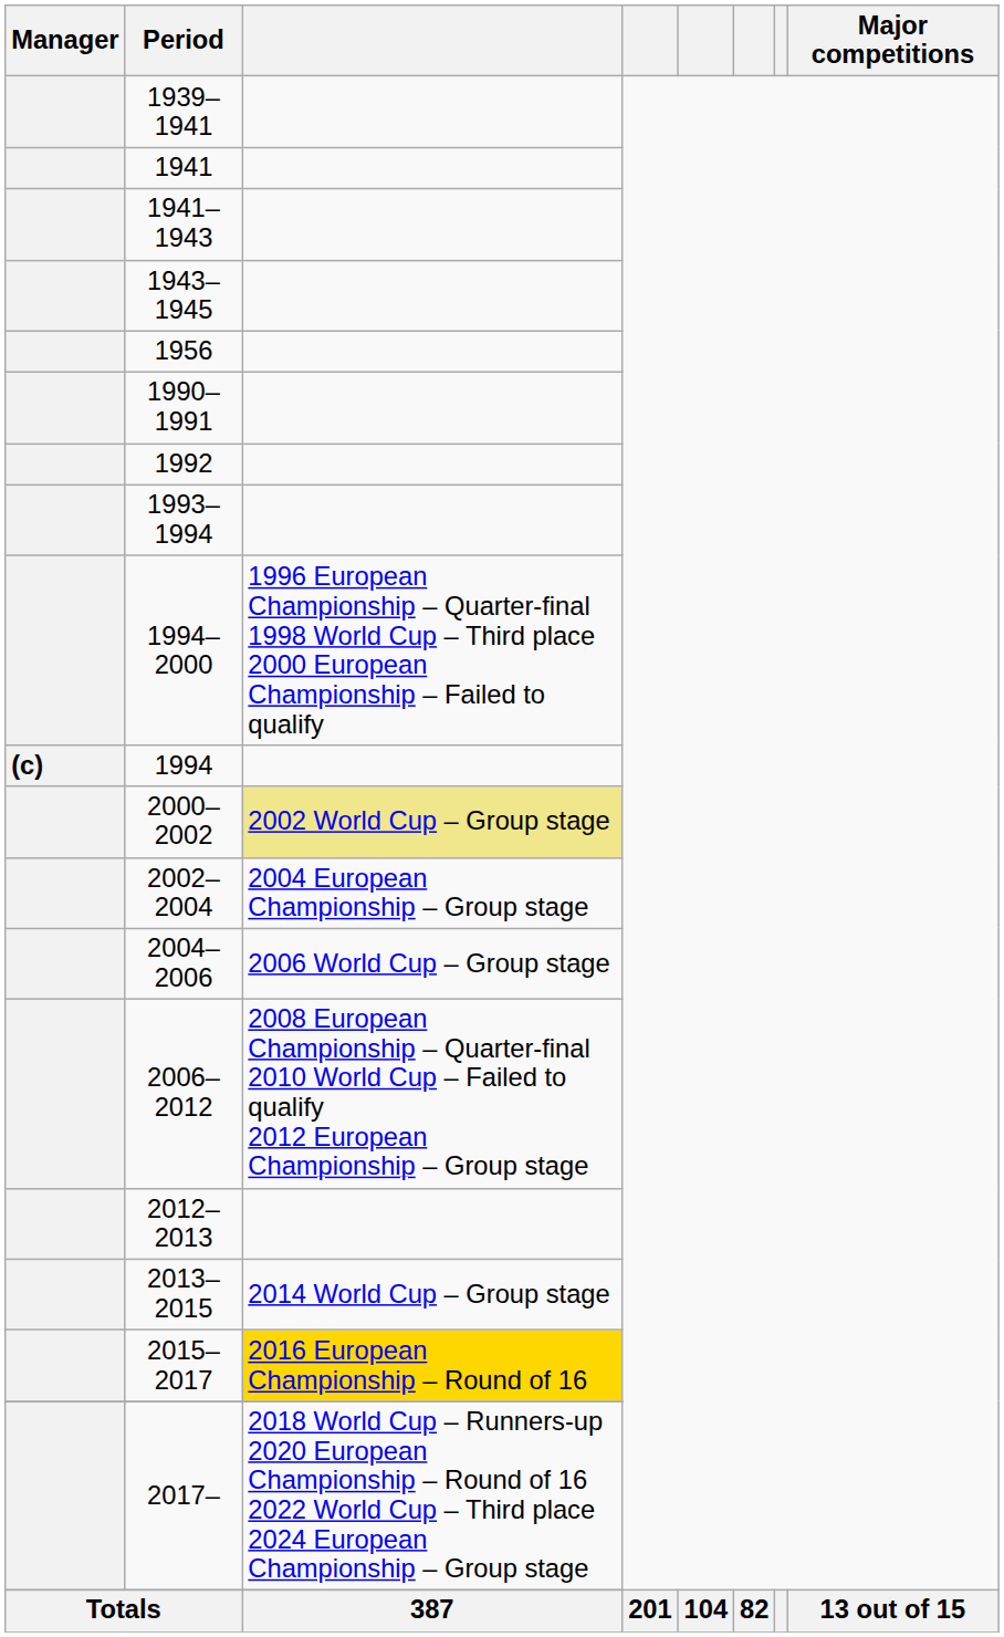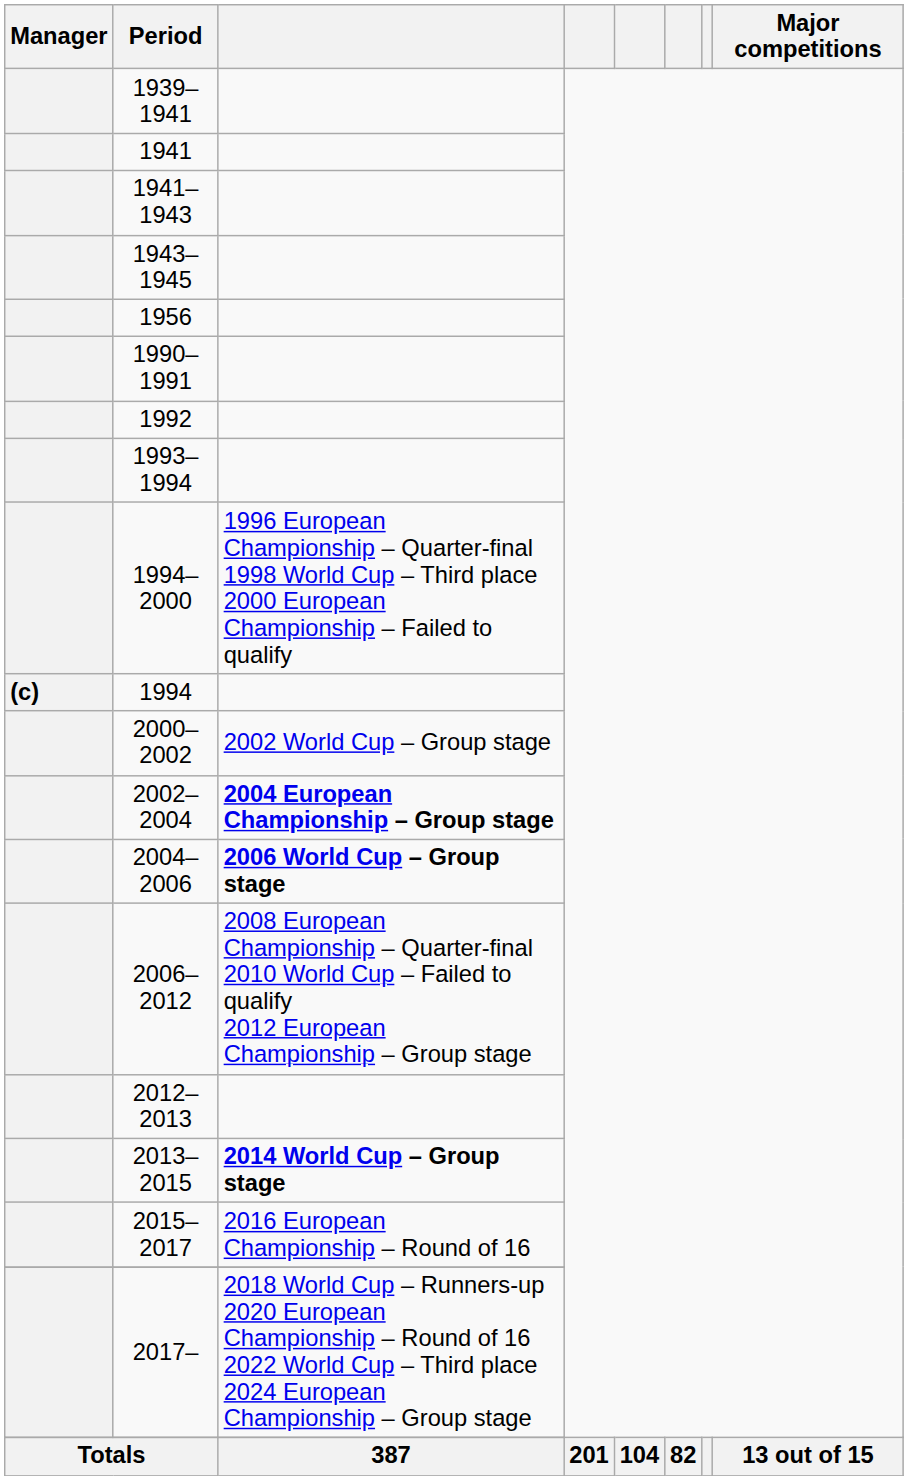2000–2002 | column 3: khaki background -> no background
2002–2004 | column 3: normal -> bold
2004–2006 | column 3: normal -> bold
2013–2015 | column 3: normal -> bold
2015–2017 | column 3: gold background -> no background
